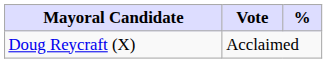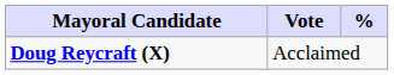Doug Reycraft (X) | Mayoral Candidate: normal -> bold
